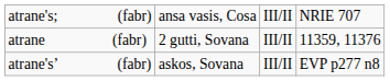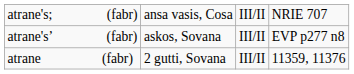rows swapped: atrane's’ (fabr) <-> atrane (fabr)
